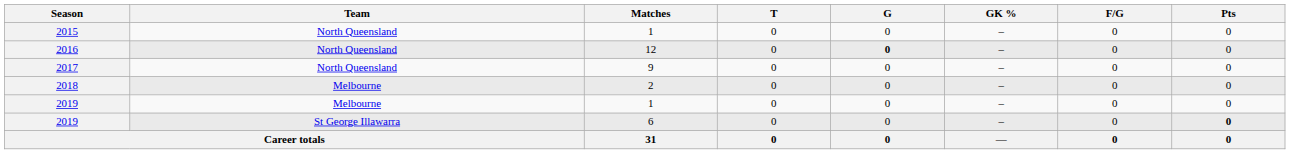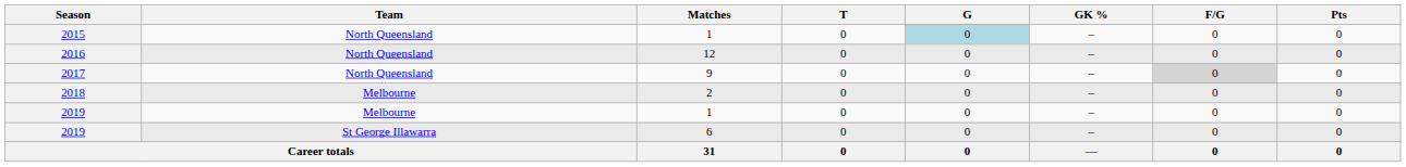2015 | G: no background -> lightblue background
2016 | G: bold -> normal
2017 | F/G: no background -> lightgrey background
2019 / 6 | Pts: bold -> normal
